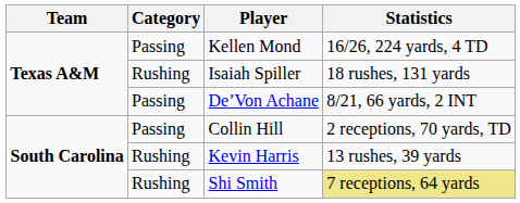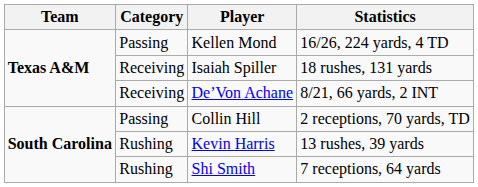Isaiah Spiller | Category: Rushing -> Receiving
De’Von Achane | Category: Passing -> Receiving
Shi Smith | Statistics: khaki background -> no background
